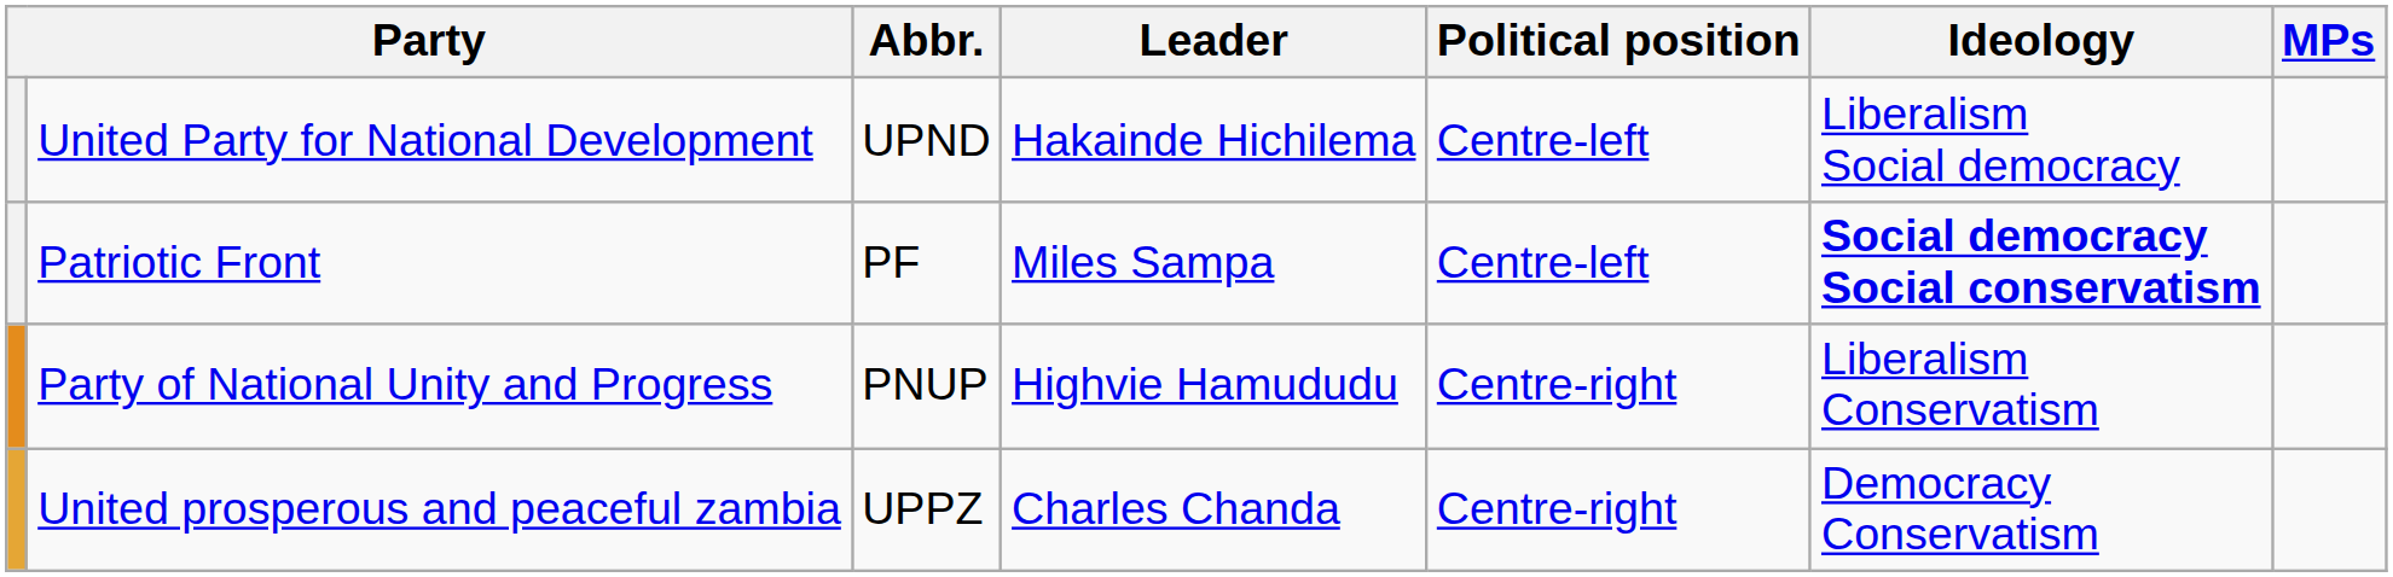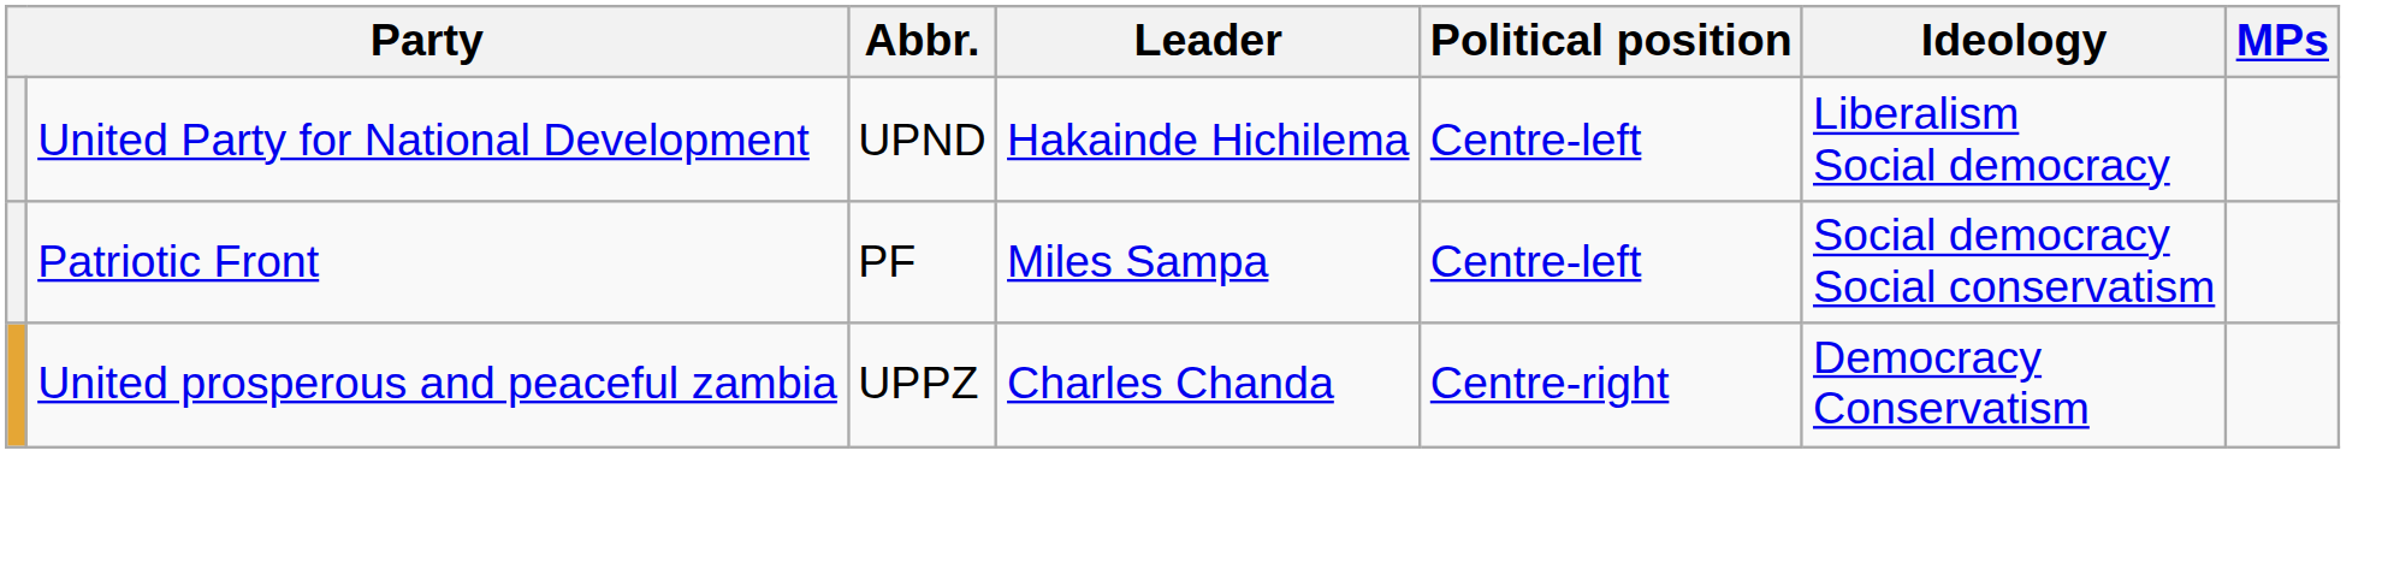Patriotic Front | Ideology: bold -> normal
- row: Party of National Unity and Progress | PNUP | Highvie Hamududu | Centre-right | Liberalism Conservatism
